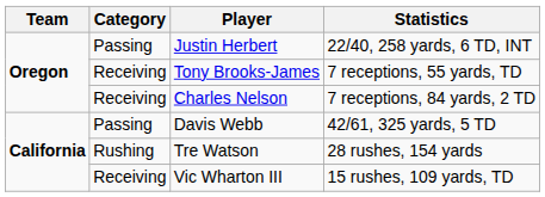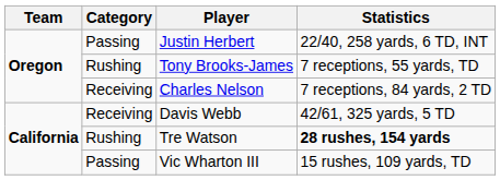Tony Brooks-James | Category: Receiving -> Rushing
Davis Webb | Category: Passing -> Receiving
Tre Watson | Statistics: normal -> bold
Vic Wharton III | Category: Receiving -> Passing
